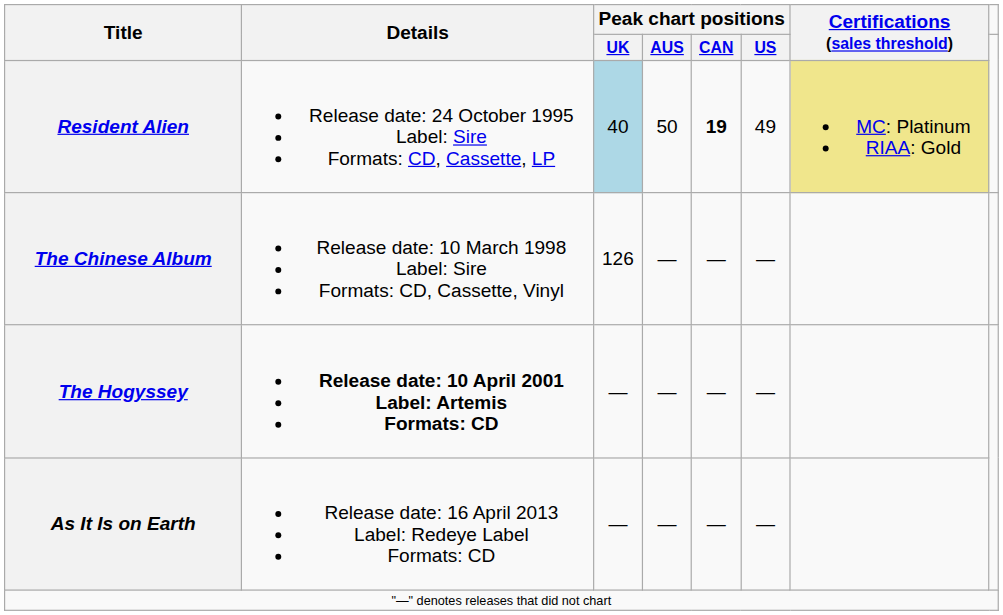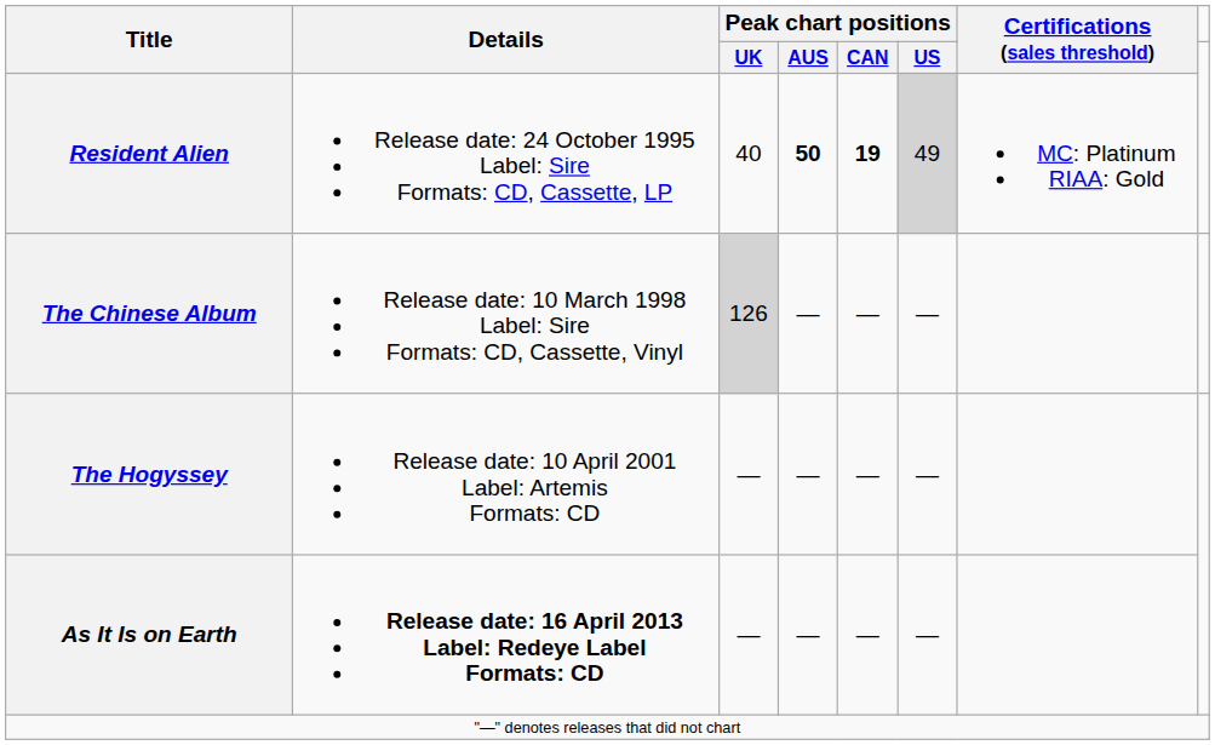Resident Alien | Peak chart positions / UK: lightblue background -> no background
Resident Alien | Peak chart positions / AUS: normal -> bold
Resident Alien | Peak chart positions / US: no background -> lightgrey background
Resident Alien | Certifications (sales threshold): khaki background -> no background
The Chinese Album | Peak chart positions / UK: no background -> lightgrey background
The Hogyssey | Details: bold -> normal
As It Is on Earth | Details: normal -> bold
